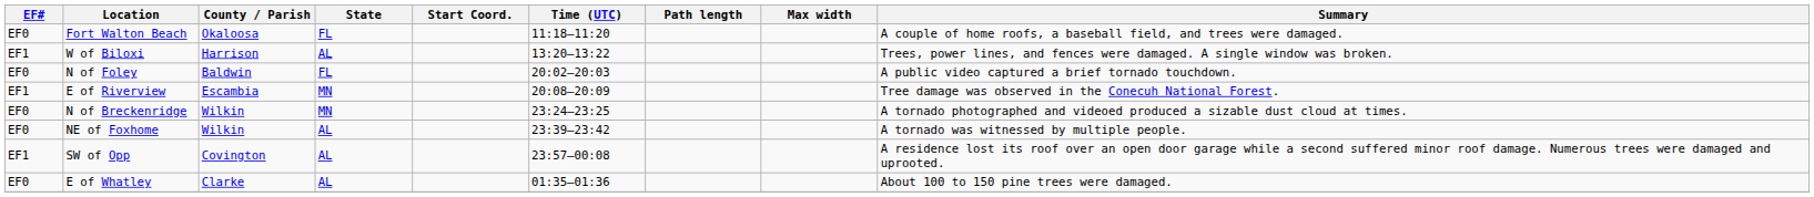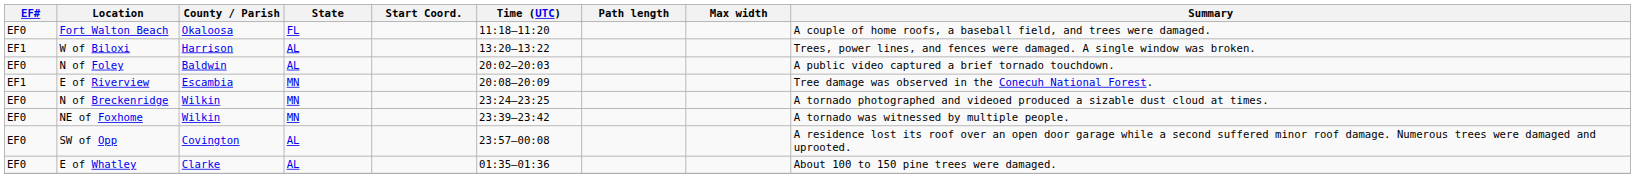N of Foley | State: FL -> AL
NE of Foxhome | State: AL -> MN
SW of Opp | EF#: EF1 -> EF0
